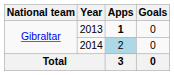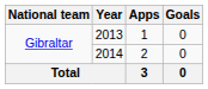2013 | Apps: bold -> normal
2014 | Apps: lightblue background -> no background
